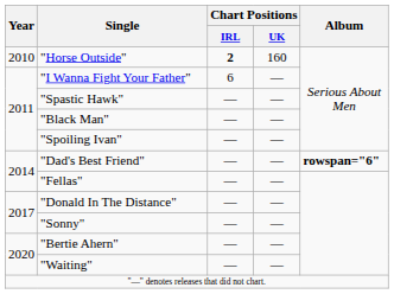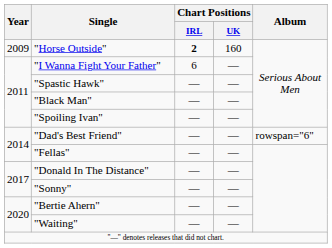"Horse Outside" | Year: 2010 -> 2009
"Dad's Best Friend" | Album: bold -> normal
